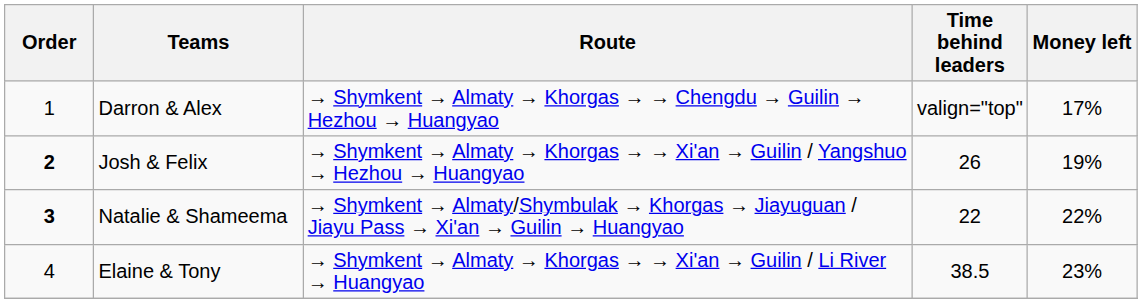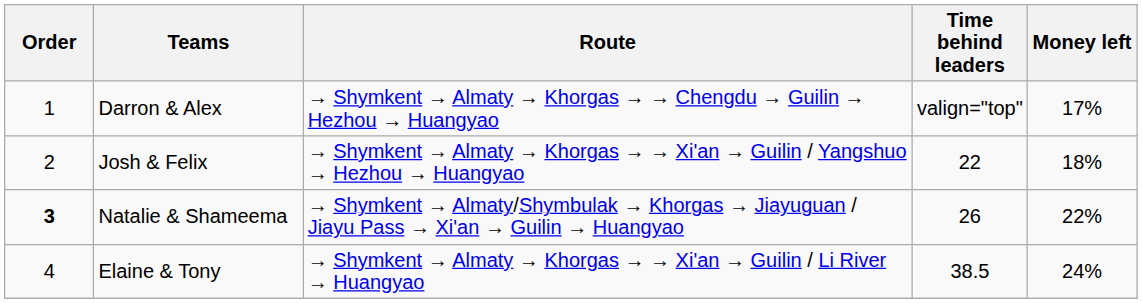Josh & Felix | Order: bold -> normal
Josh & Felix | Time behind leaders: 26 -> 22
Josh & Felix | Money left: 19% -> 18%
Natalie & Shameema | Time behind leaders: 22 -> 26
Elaine & Tony | Money left: 23% -> 24%
